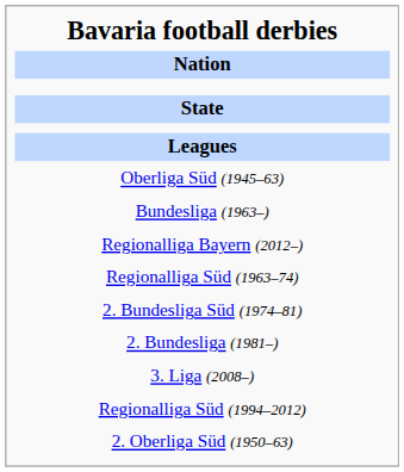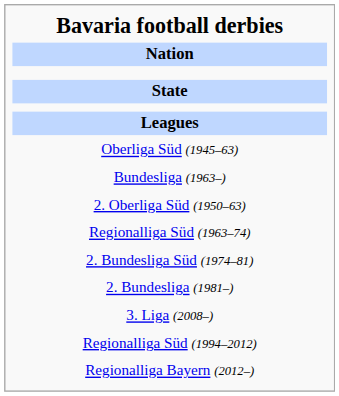row 7 | column 1: Regionalliga Bayern (2012–) -> 2. Oberliga Süd (1950–63)
row 13 | column 1: 2. Oberliga Süd (1950–63) -> Regionalliga Bayern (2012–)
